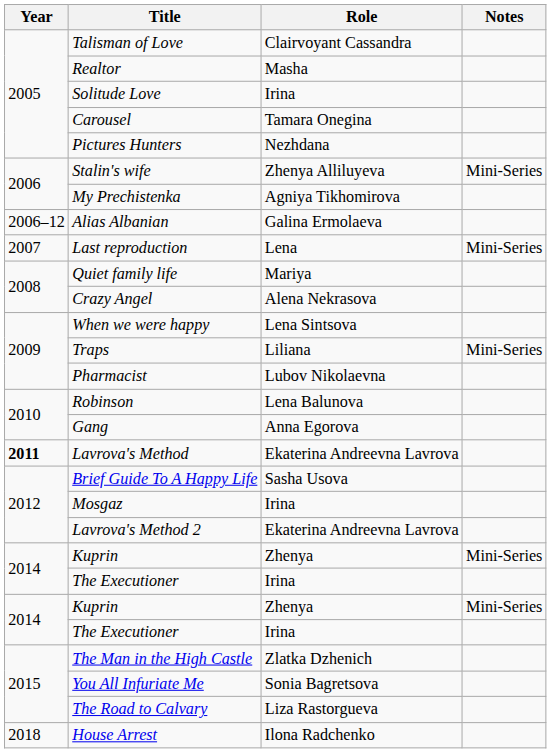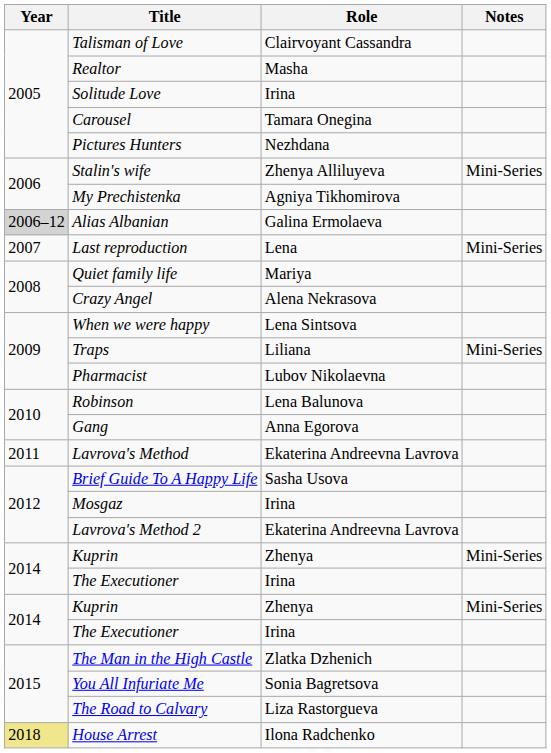Alias Albanian | Year: no background -> lightgrey background
Lavrova's Method | Year: bold -> normal
House Arrest | Year: no background -> khaki background
